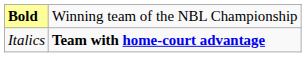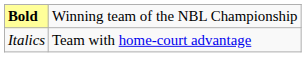Italics | column 2: bold -> normal
